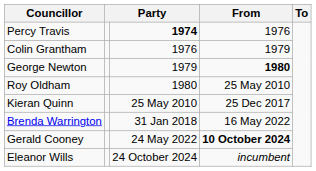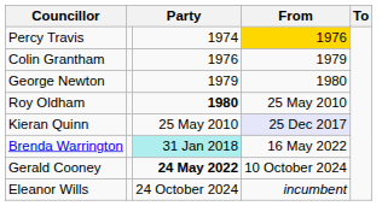Percy Travis | column 3: bold -> normal
Percy Travis | From: no background -> gold background
George Newton | From: bold -> normal
Roy Oldham | column 3: normal -> bold
Kieran Quinn | From: no background -> lavender background
Brenda Warrington | column 3: no background -> paleturquoise background
Gerald Cooney | column 3: normal -> bold
Gerald Cooney | From: bold -> normal
